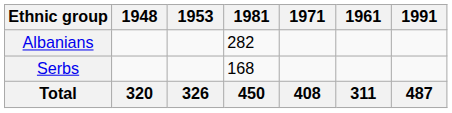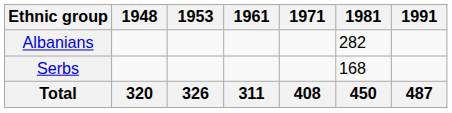columns swapped: 1961 <-> 1981
